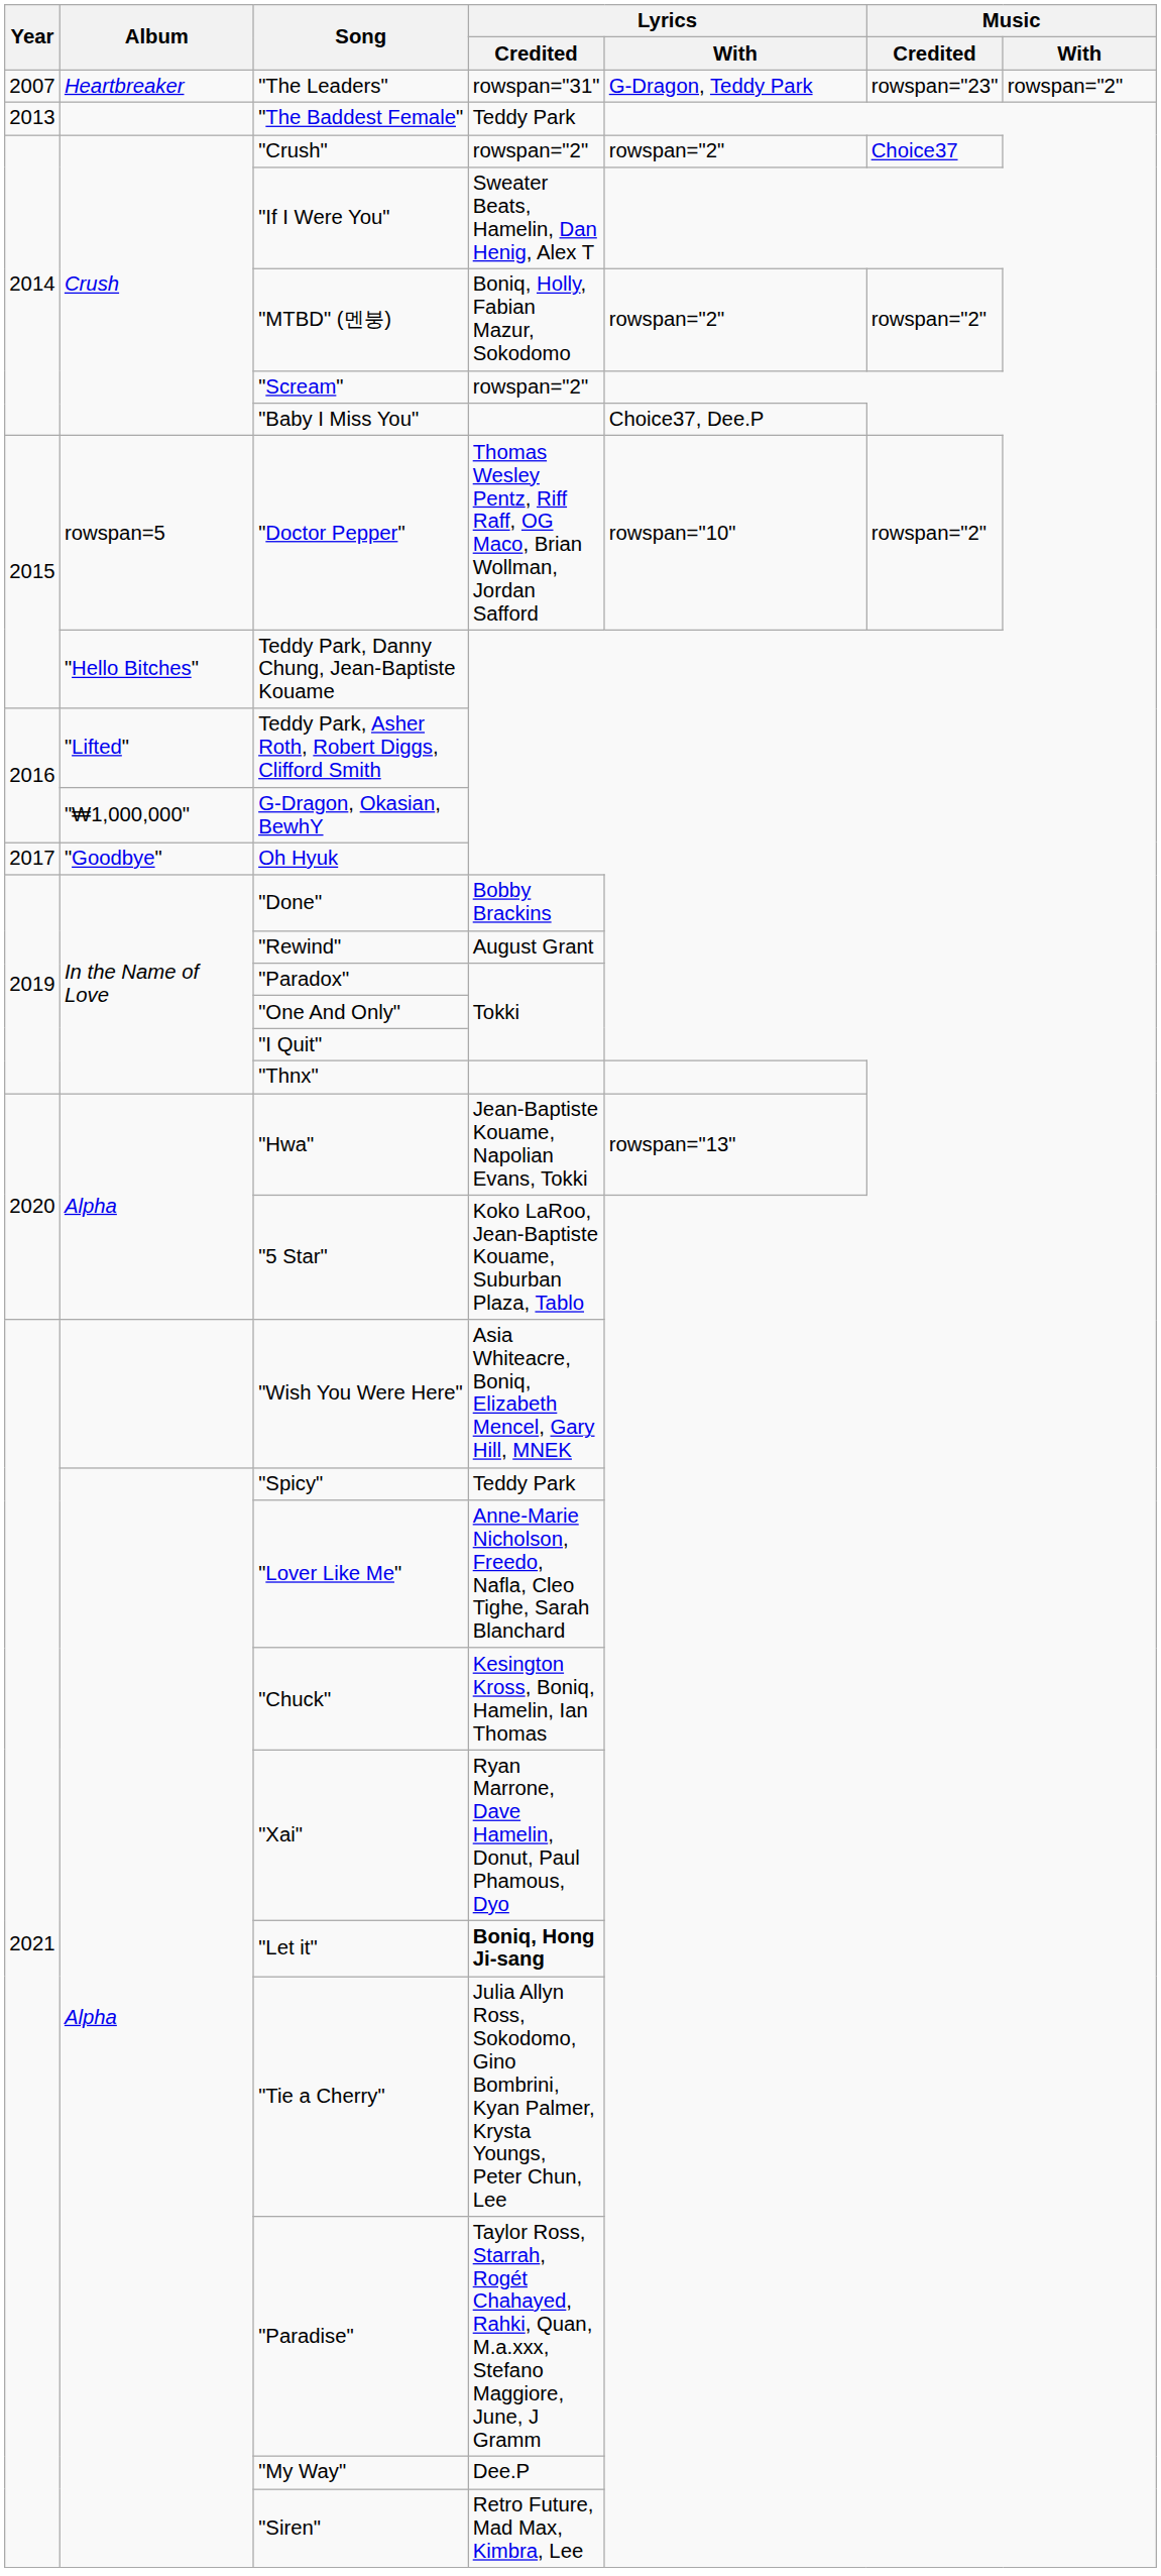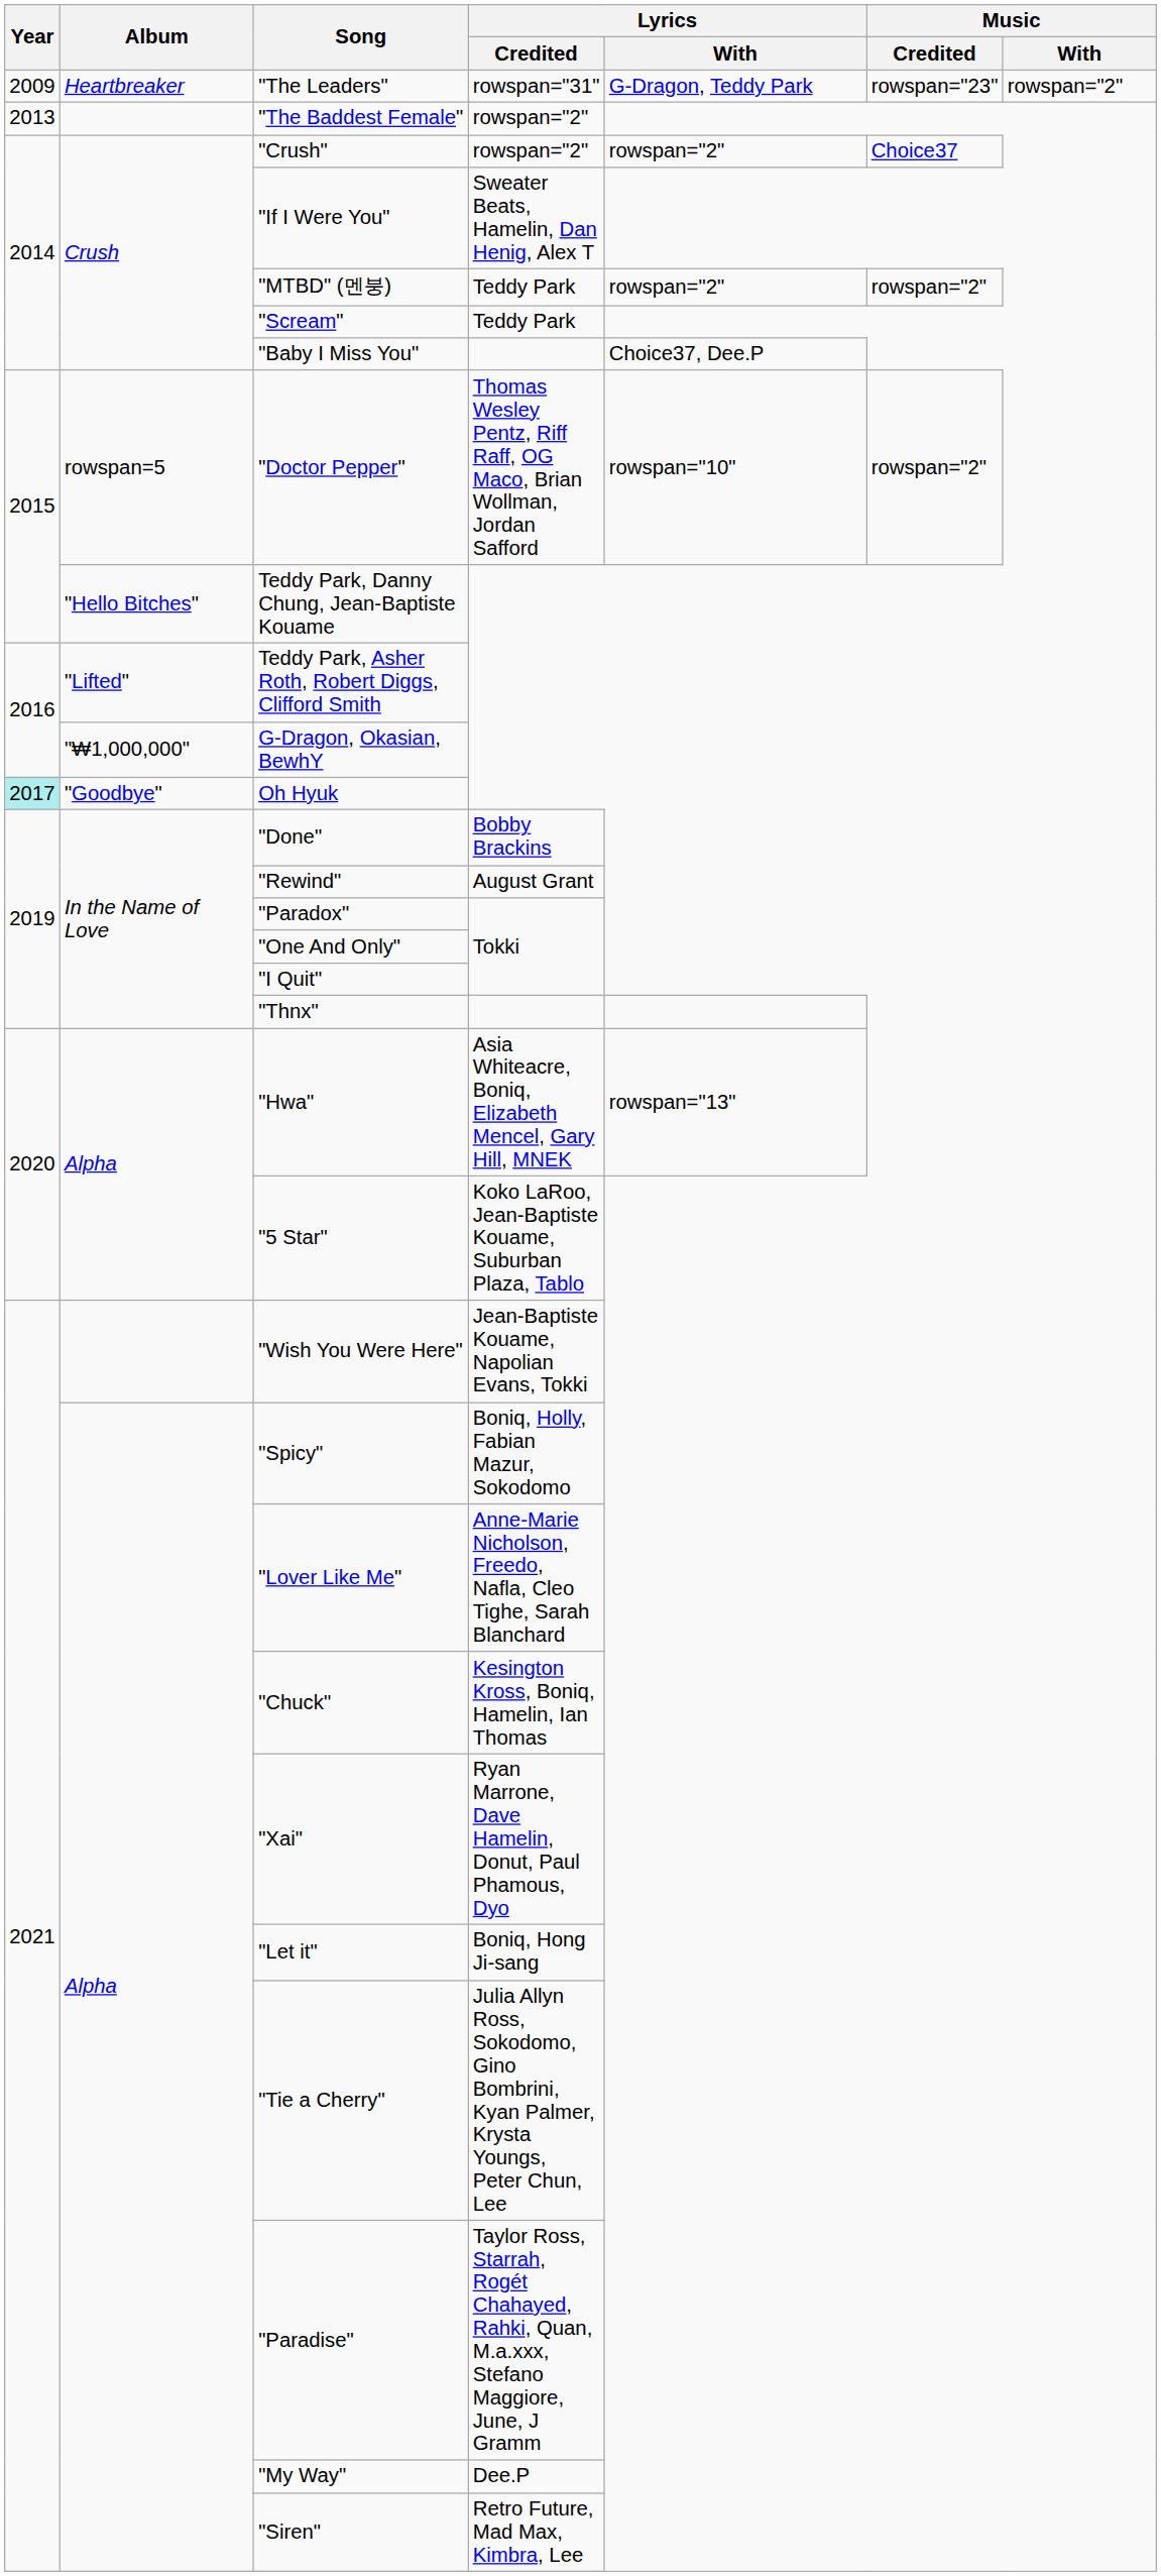"The Leaders" | Year: 2007 -> 2009
"The Baddest Female" | Lyrics / Credited: Teddy Park -> rowspan="2"
"MTBD" (멘붕) | Lyrics / Credited: Boniq, Holly, Fabian Mazur, Sokodomo -> Teddy Park
"Scream" | Lyrics / Credited: rowspan="2" -> Teddy Park
Oh Hyuk | Year: no background -> paleturquoise background
"Hwa" | Lyrics / Credited: Jean-Baptiste Kouame, Napolian Evans, Tokki -> Asia Whiteacre, Boniq, Elizabeth Mencel, Gary Hill, MNEK
"Wish You Were Here" | Lyrics / Credited: Asia Whiteacre, Boniq, Elizabeth Mencel, Gary Hill, MNEK -> Jean-Baptiste Kouame, Napolian Evans, Tokki
"Spicy" | Lyrics / Credited: Teddy Park -> Boniq, Holly, Fabian Mazur, Sokodomo
"Let it" | Lyrics / Credited: bold -> normal
